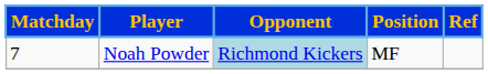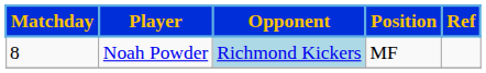Noah Powder | Matchday: 7 -> 8
